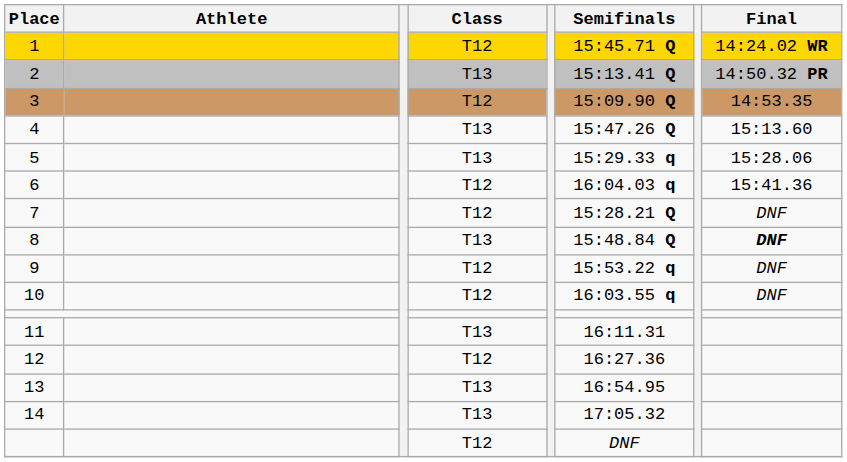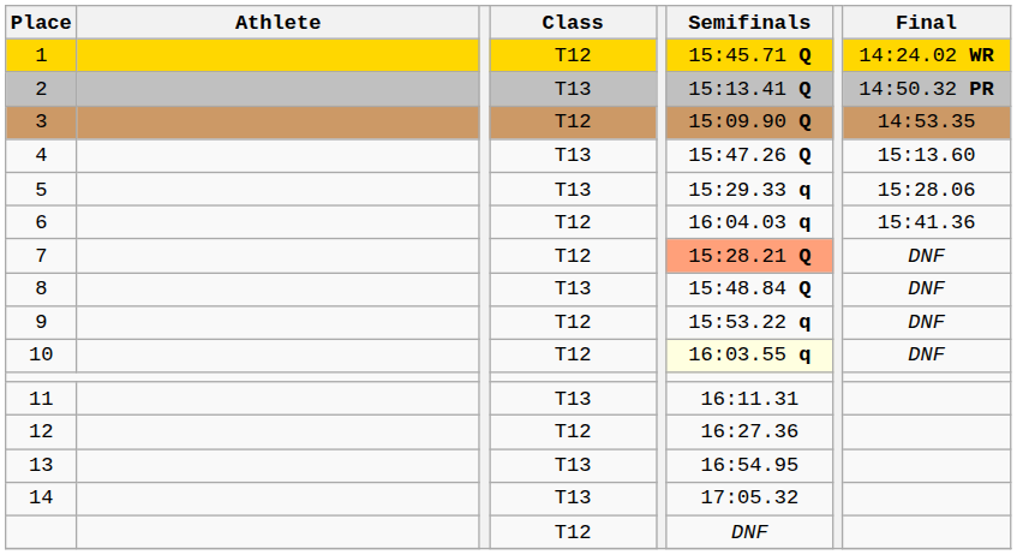7 | Semifinals: no background -> lightsalmon background
8 | Final: bold -> normal
10 | Semifinals: no background -> lightyellow background
